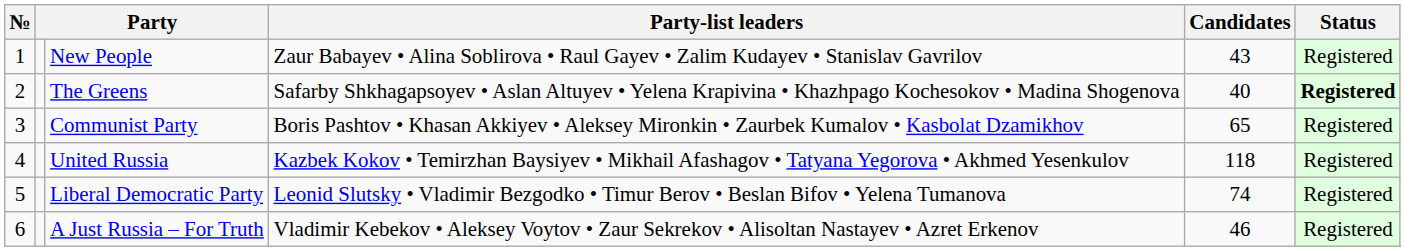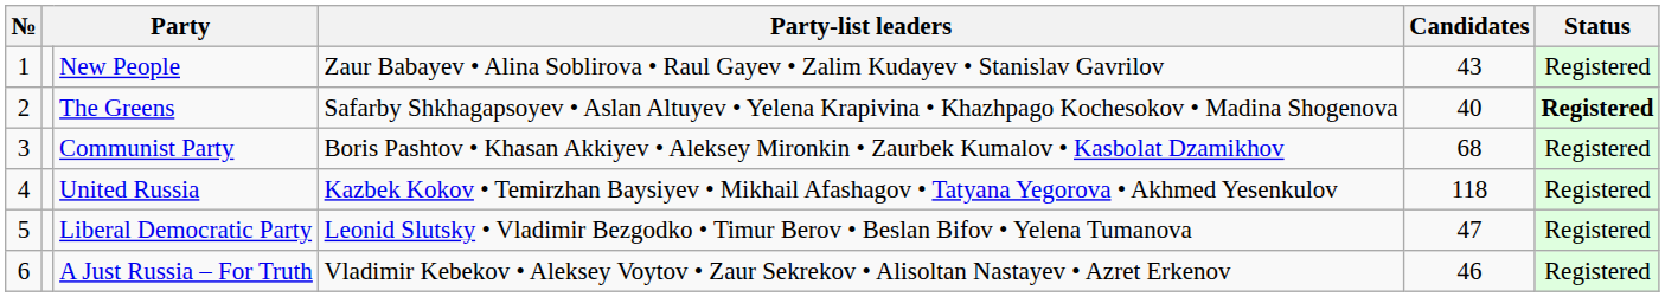Communist Party | Candidates: 65 -> 68
Liberal Democratic Party | Candidates: 74 -> 47
